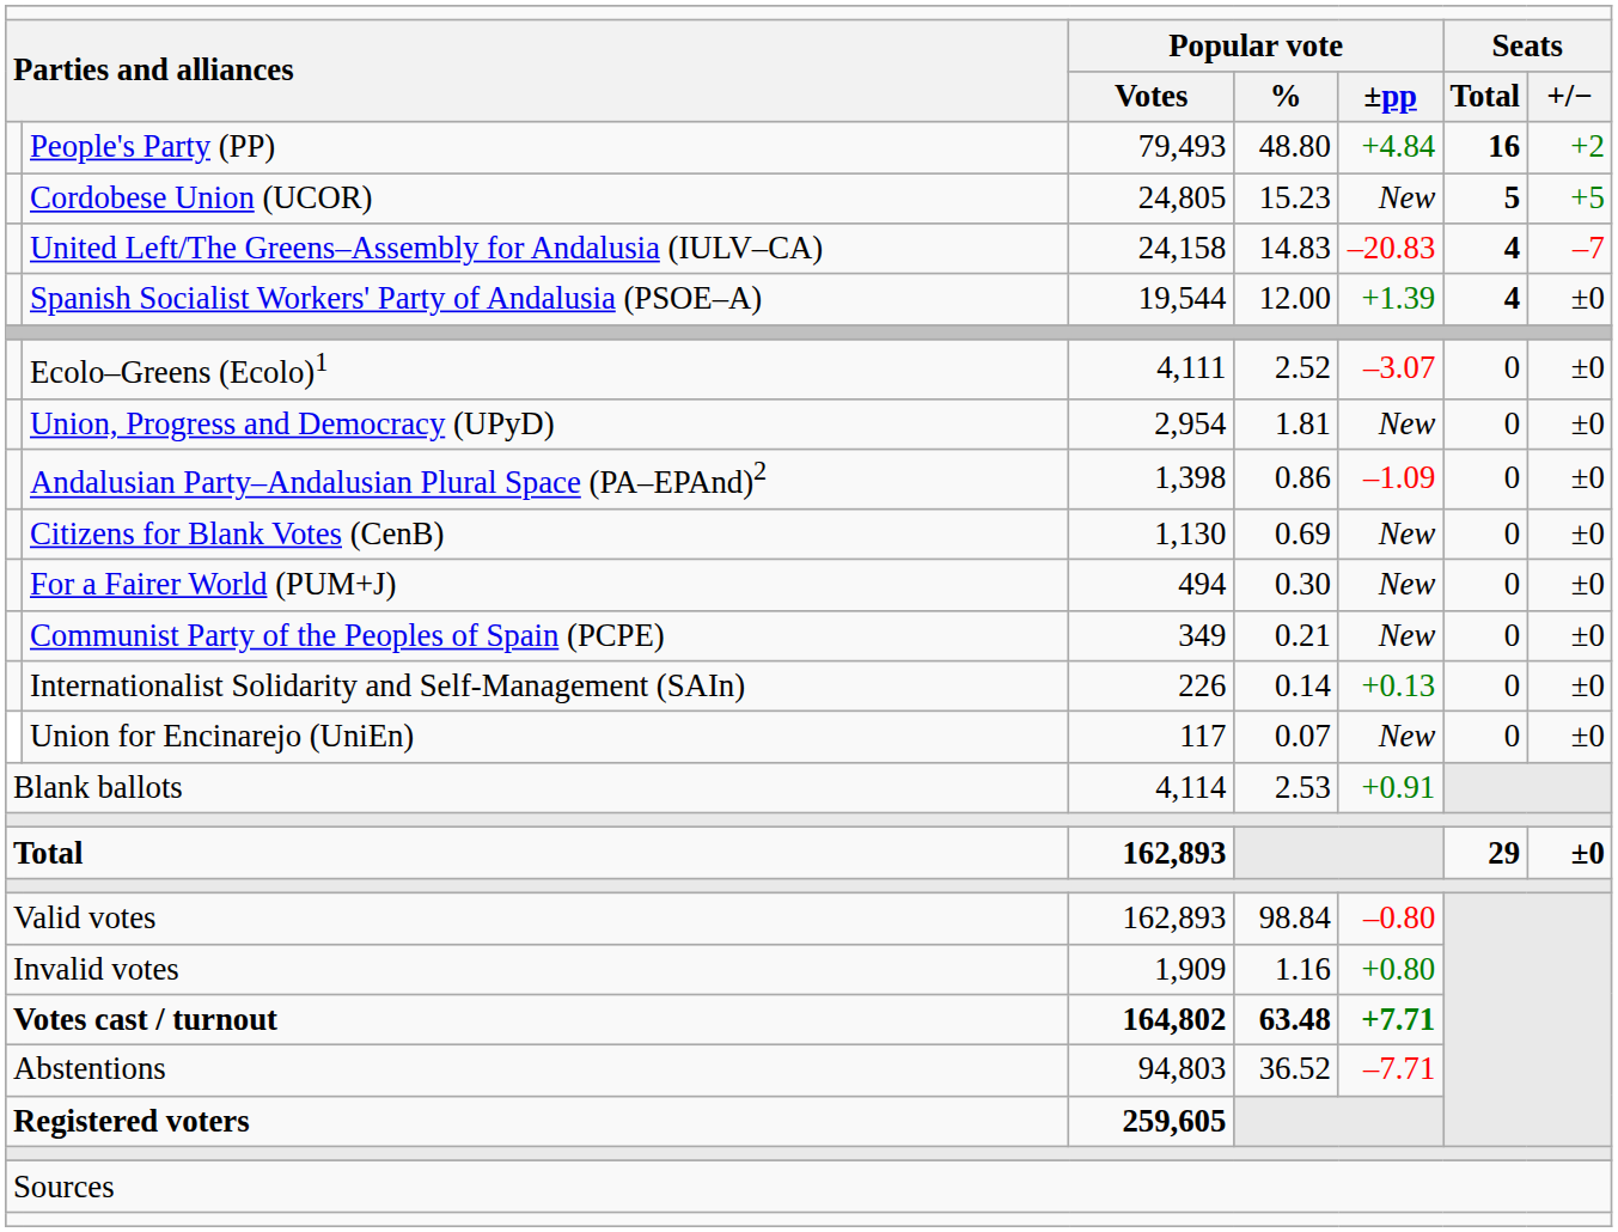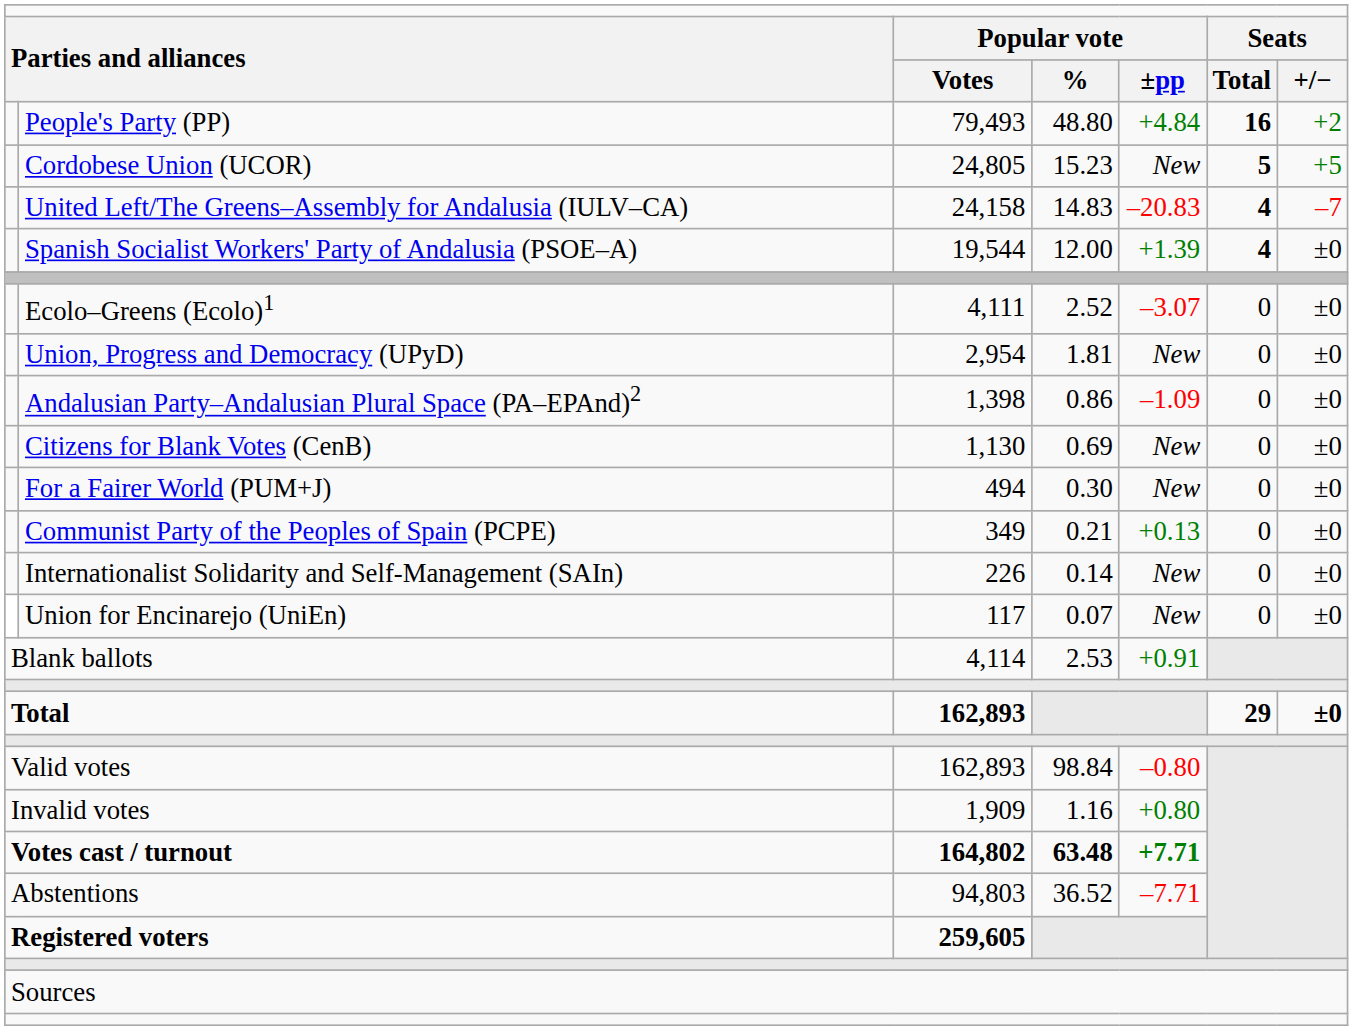Communist Party of the Peoples of Spain (PCPE) | column 5: New -> +0.13
Internationalist Solidarity and Self-Management (SAIn) | column 5: +0.13 -> New
